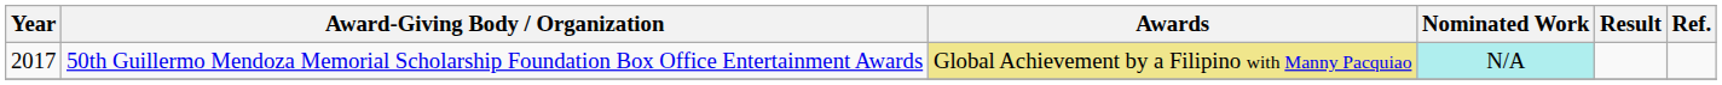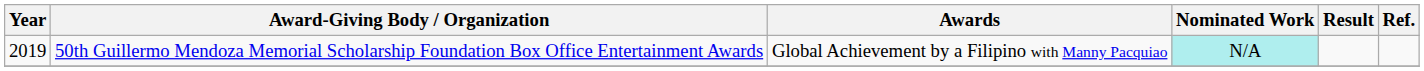row 2 | Year: 2017 -> 2019
row 2 | Awards: khaki background -> no background
